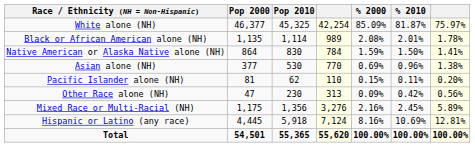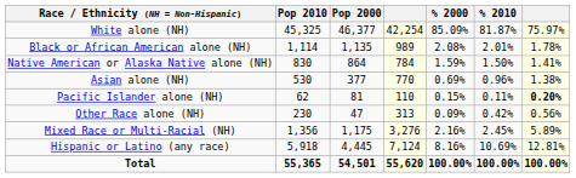columns swapped: Pop 2000 <-> Pop 2010
Pacific Islander alone (NH) | column 7: normal -> bold
